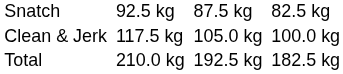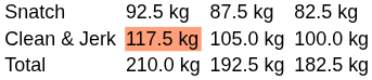Clean & Jerk | column 2: no background -> lightsalmon background
